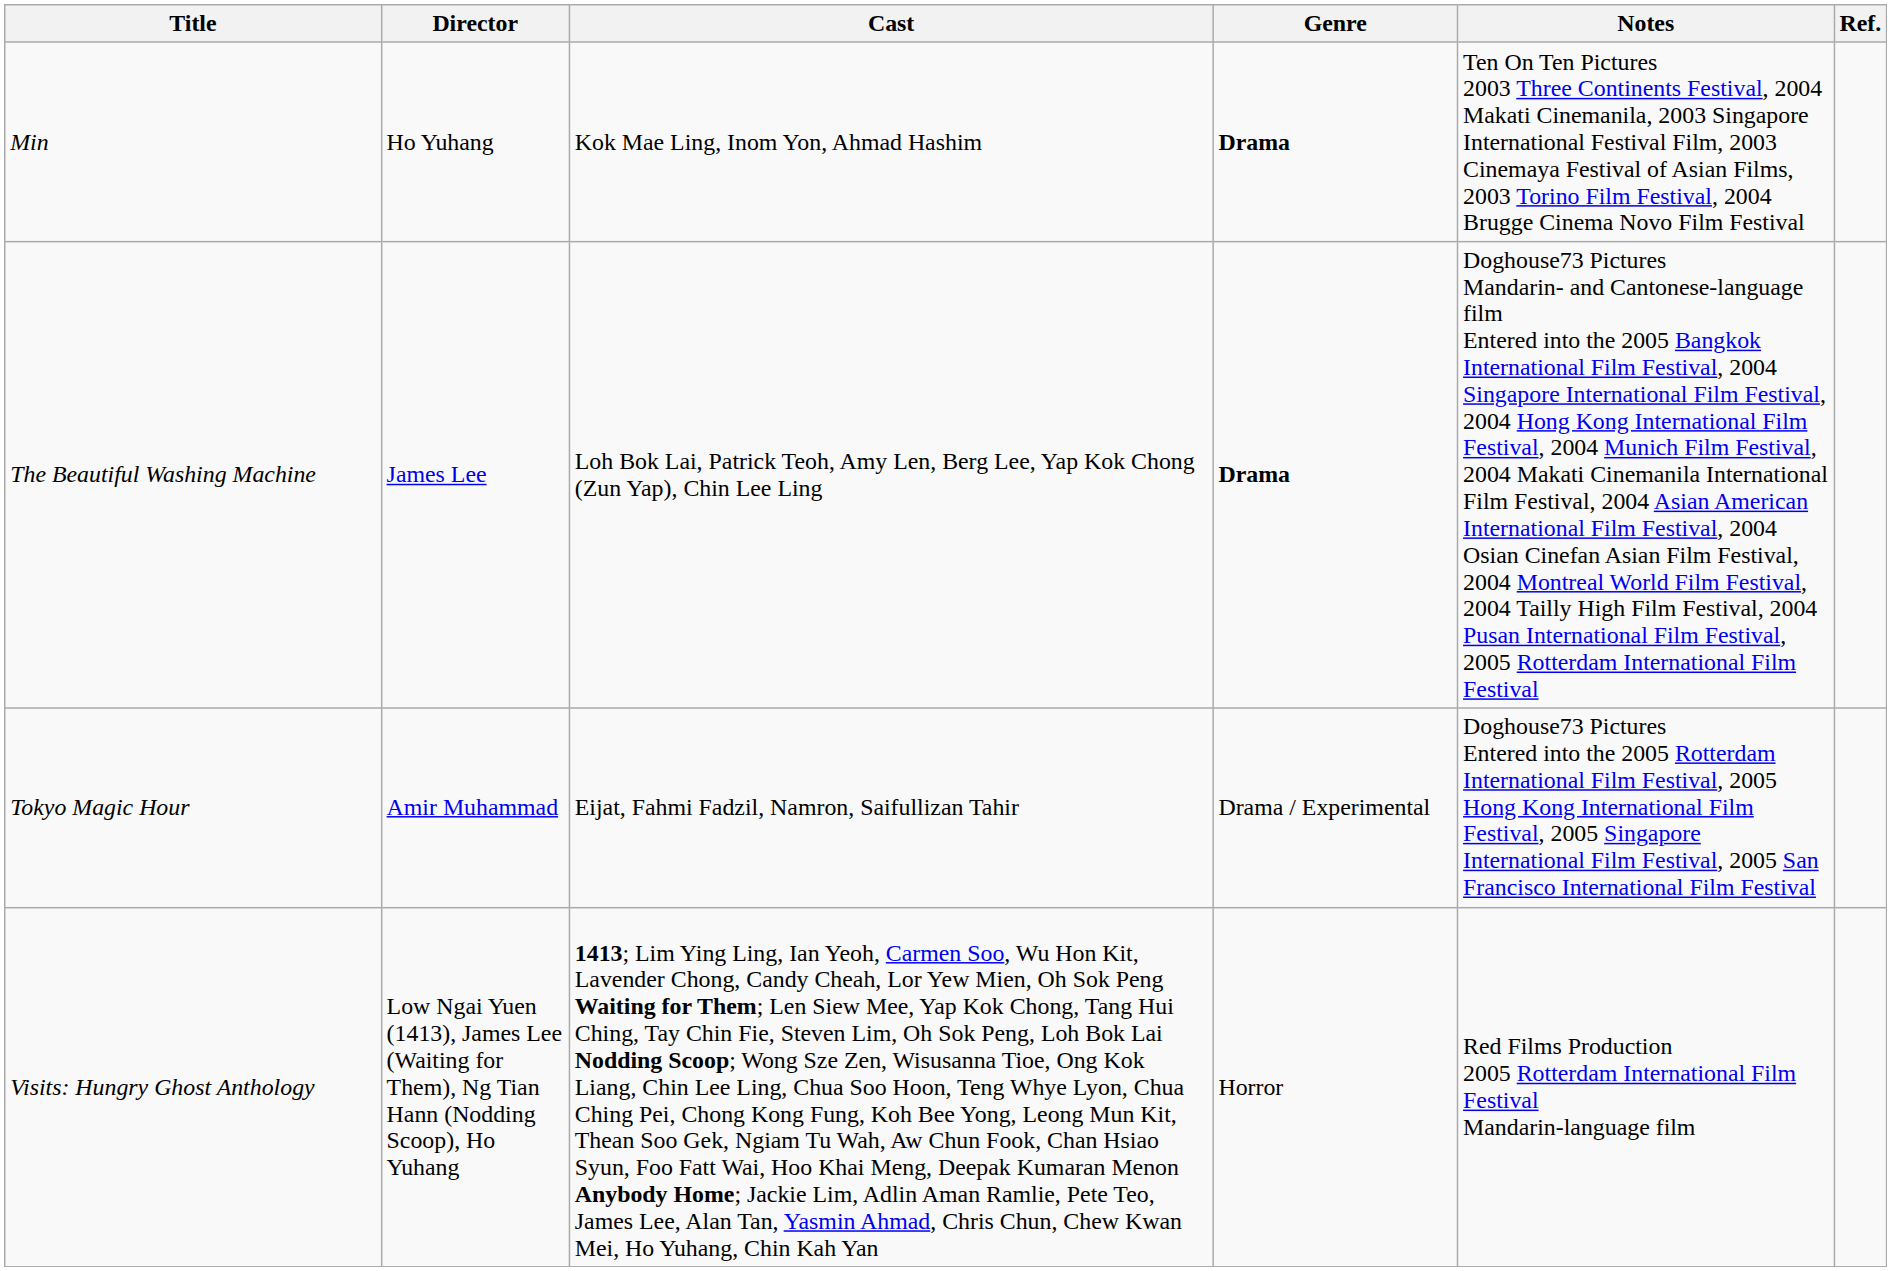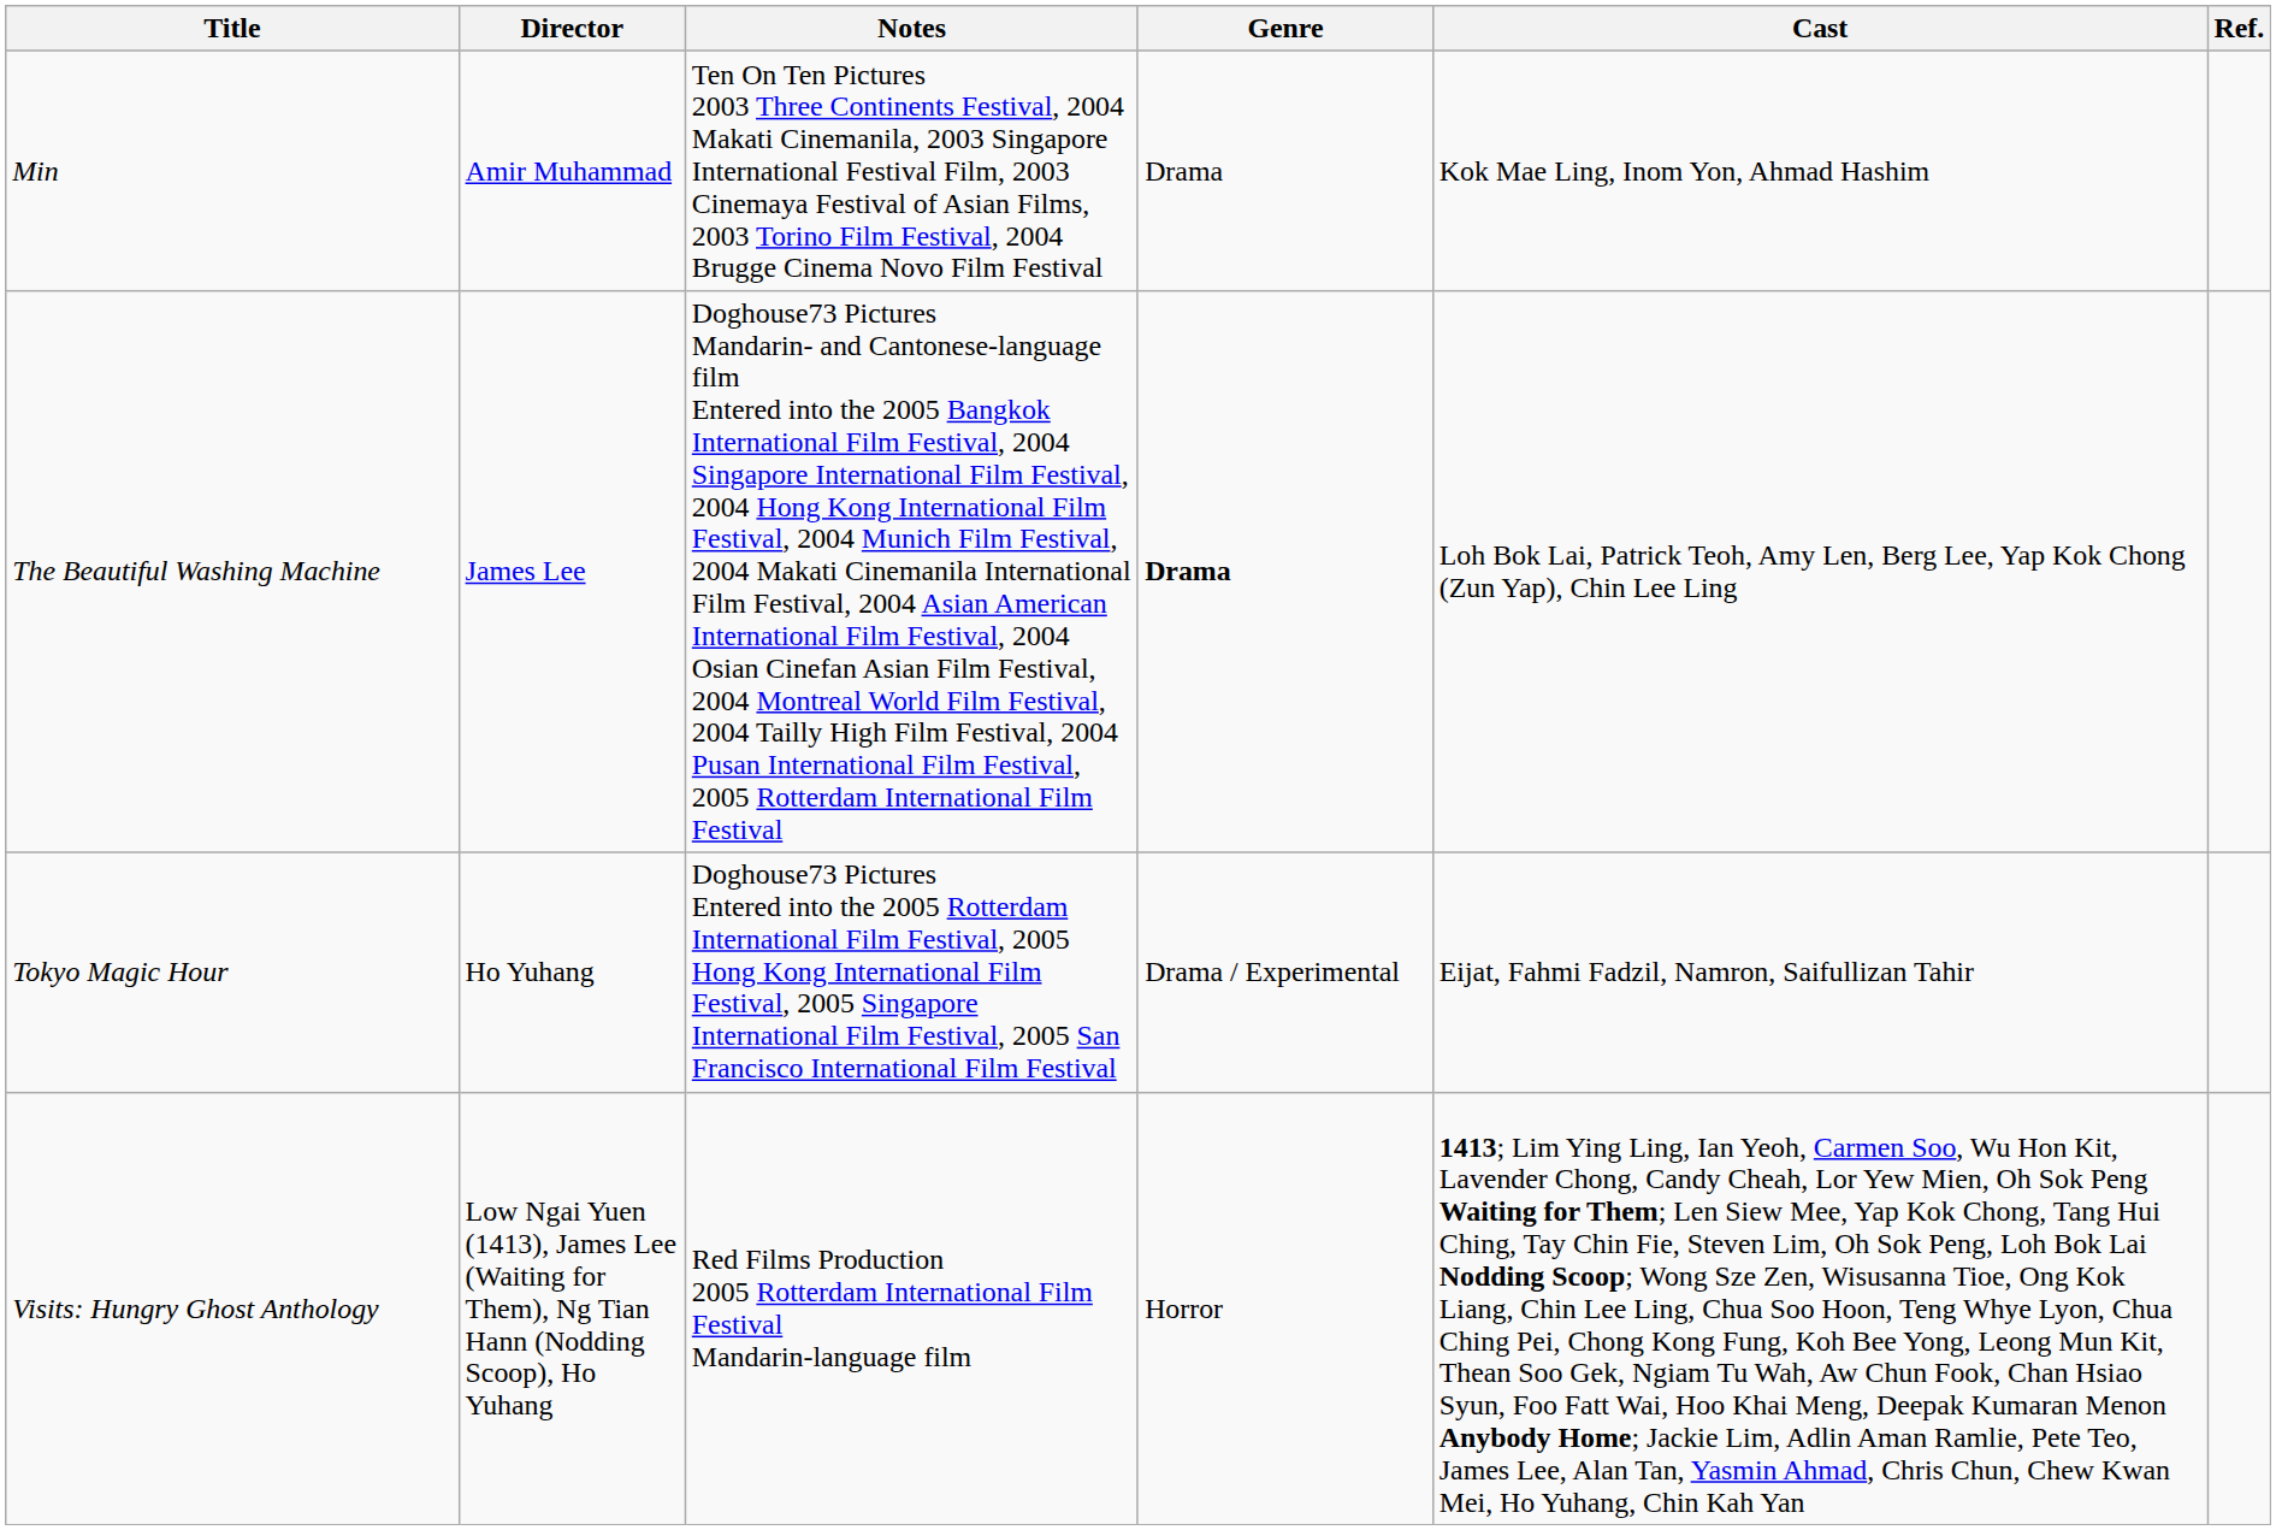columns swapped: Cast <-> Notes
Min | Director: Ho Yuhang -> Amir Muhammad
Min | Genre: bold -> normal
Tokyo Magic Hour | Director: Amir Muhammad -> Ho Yuhang
